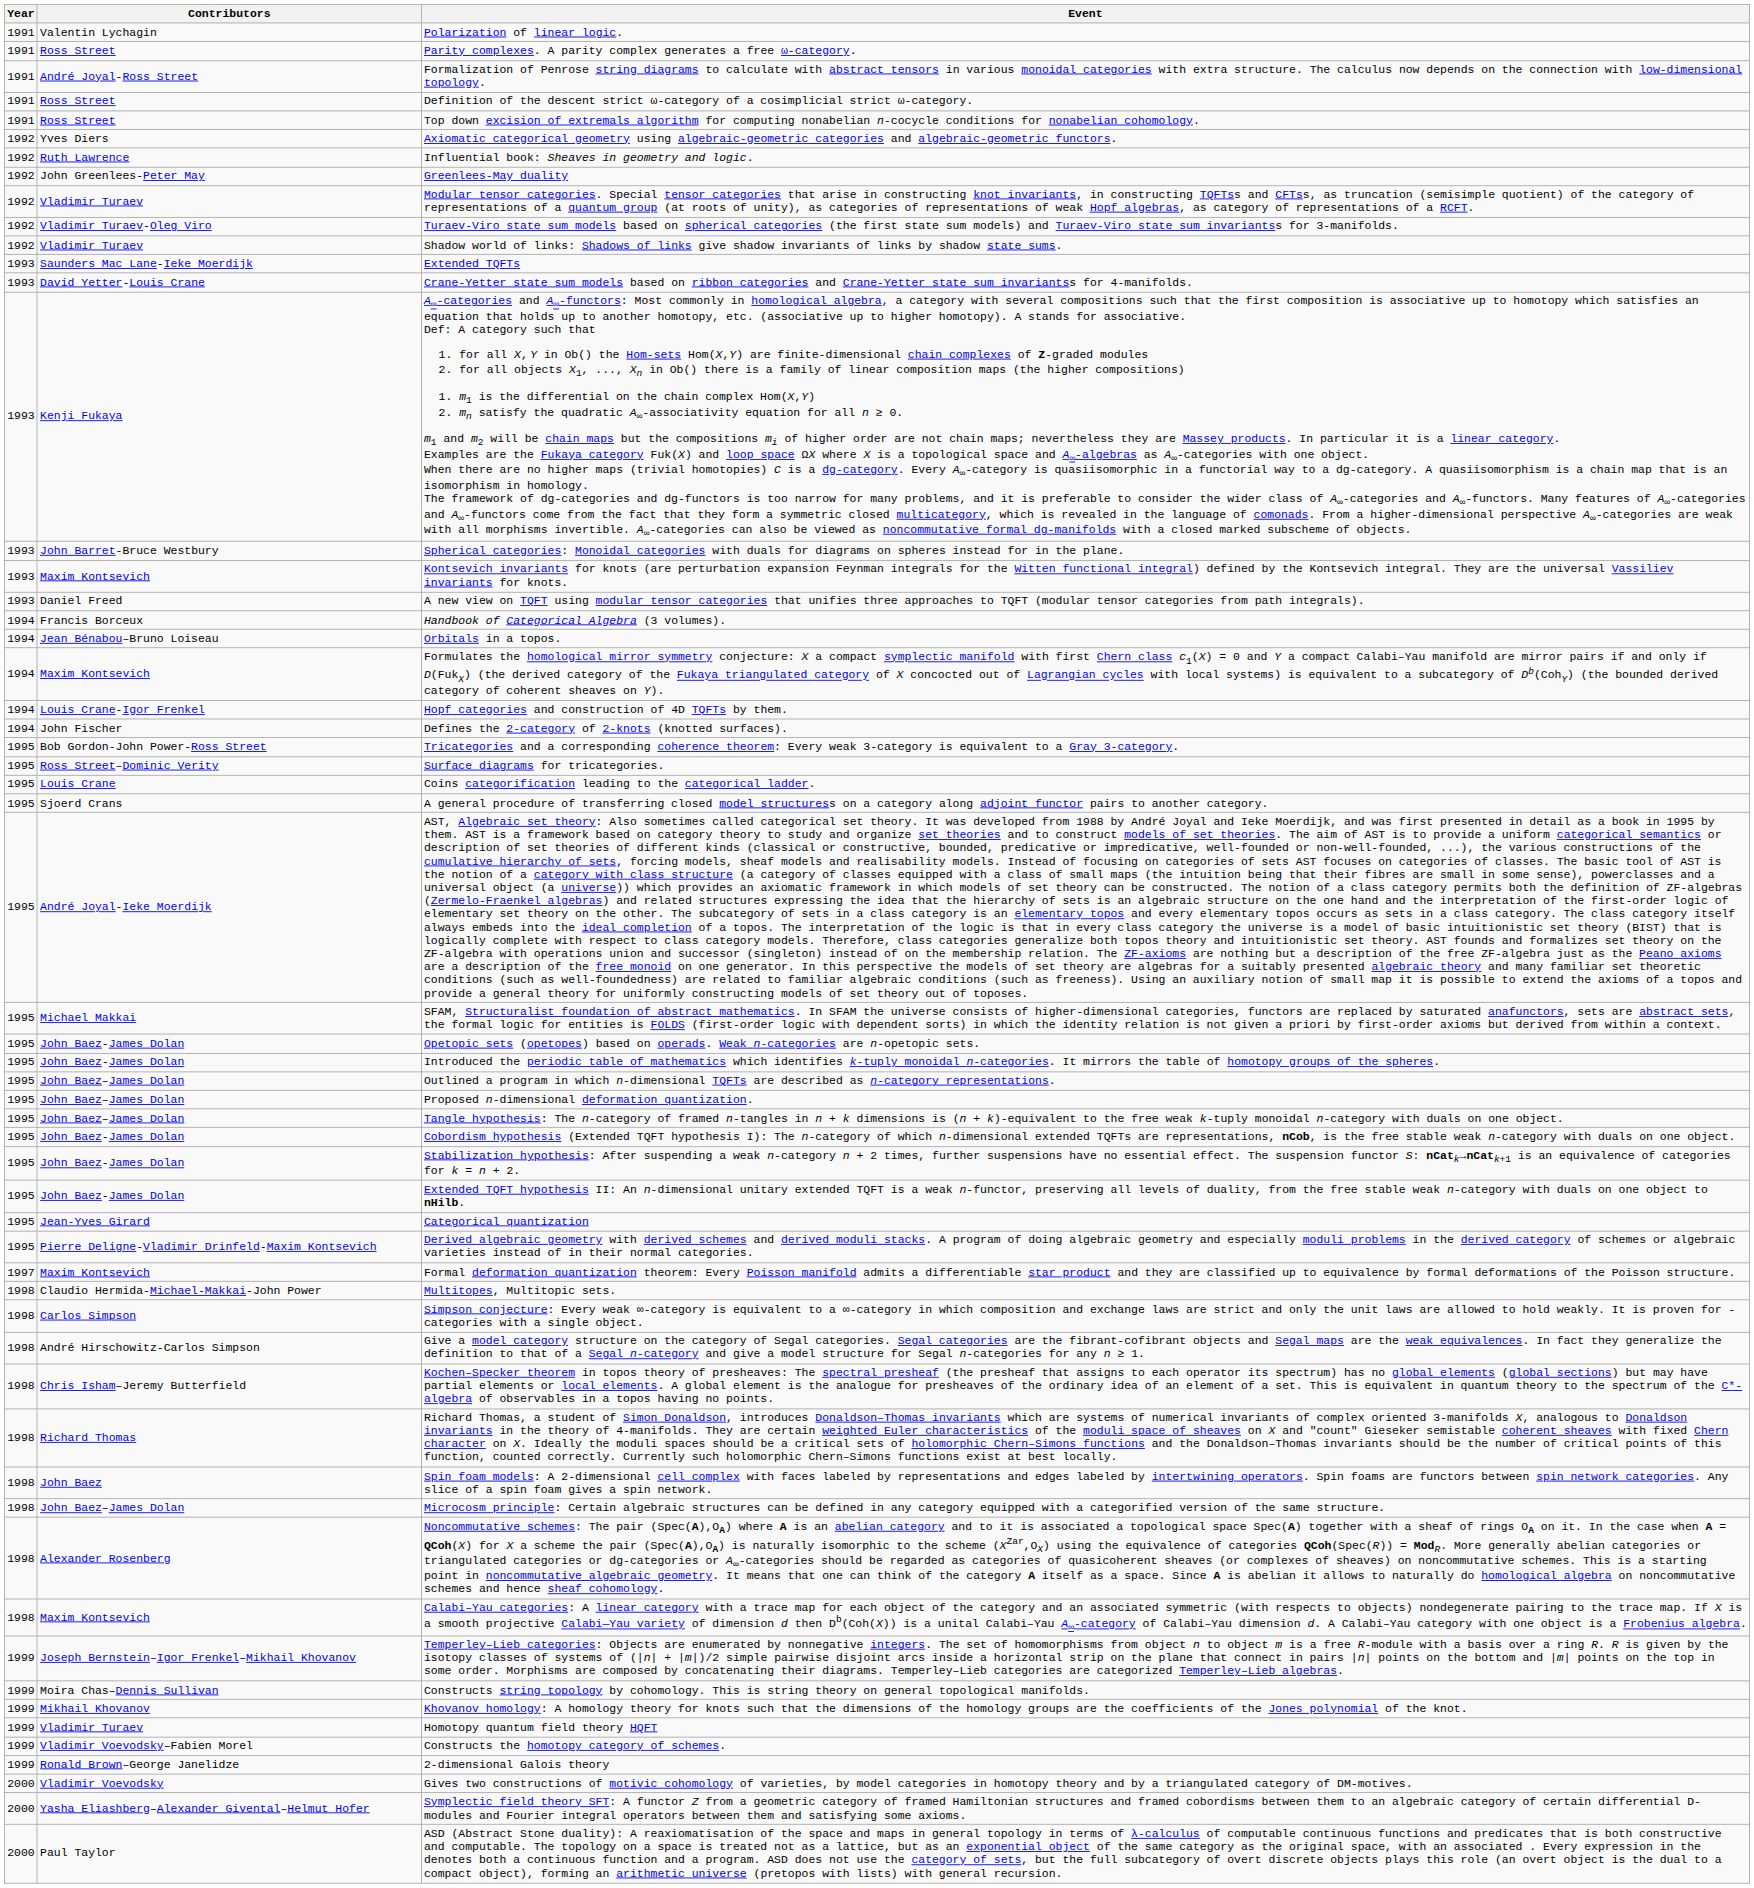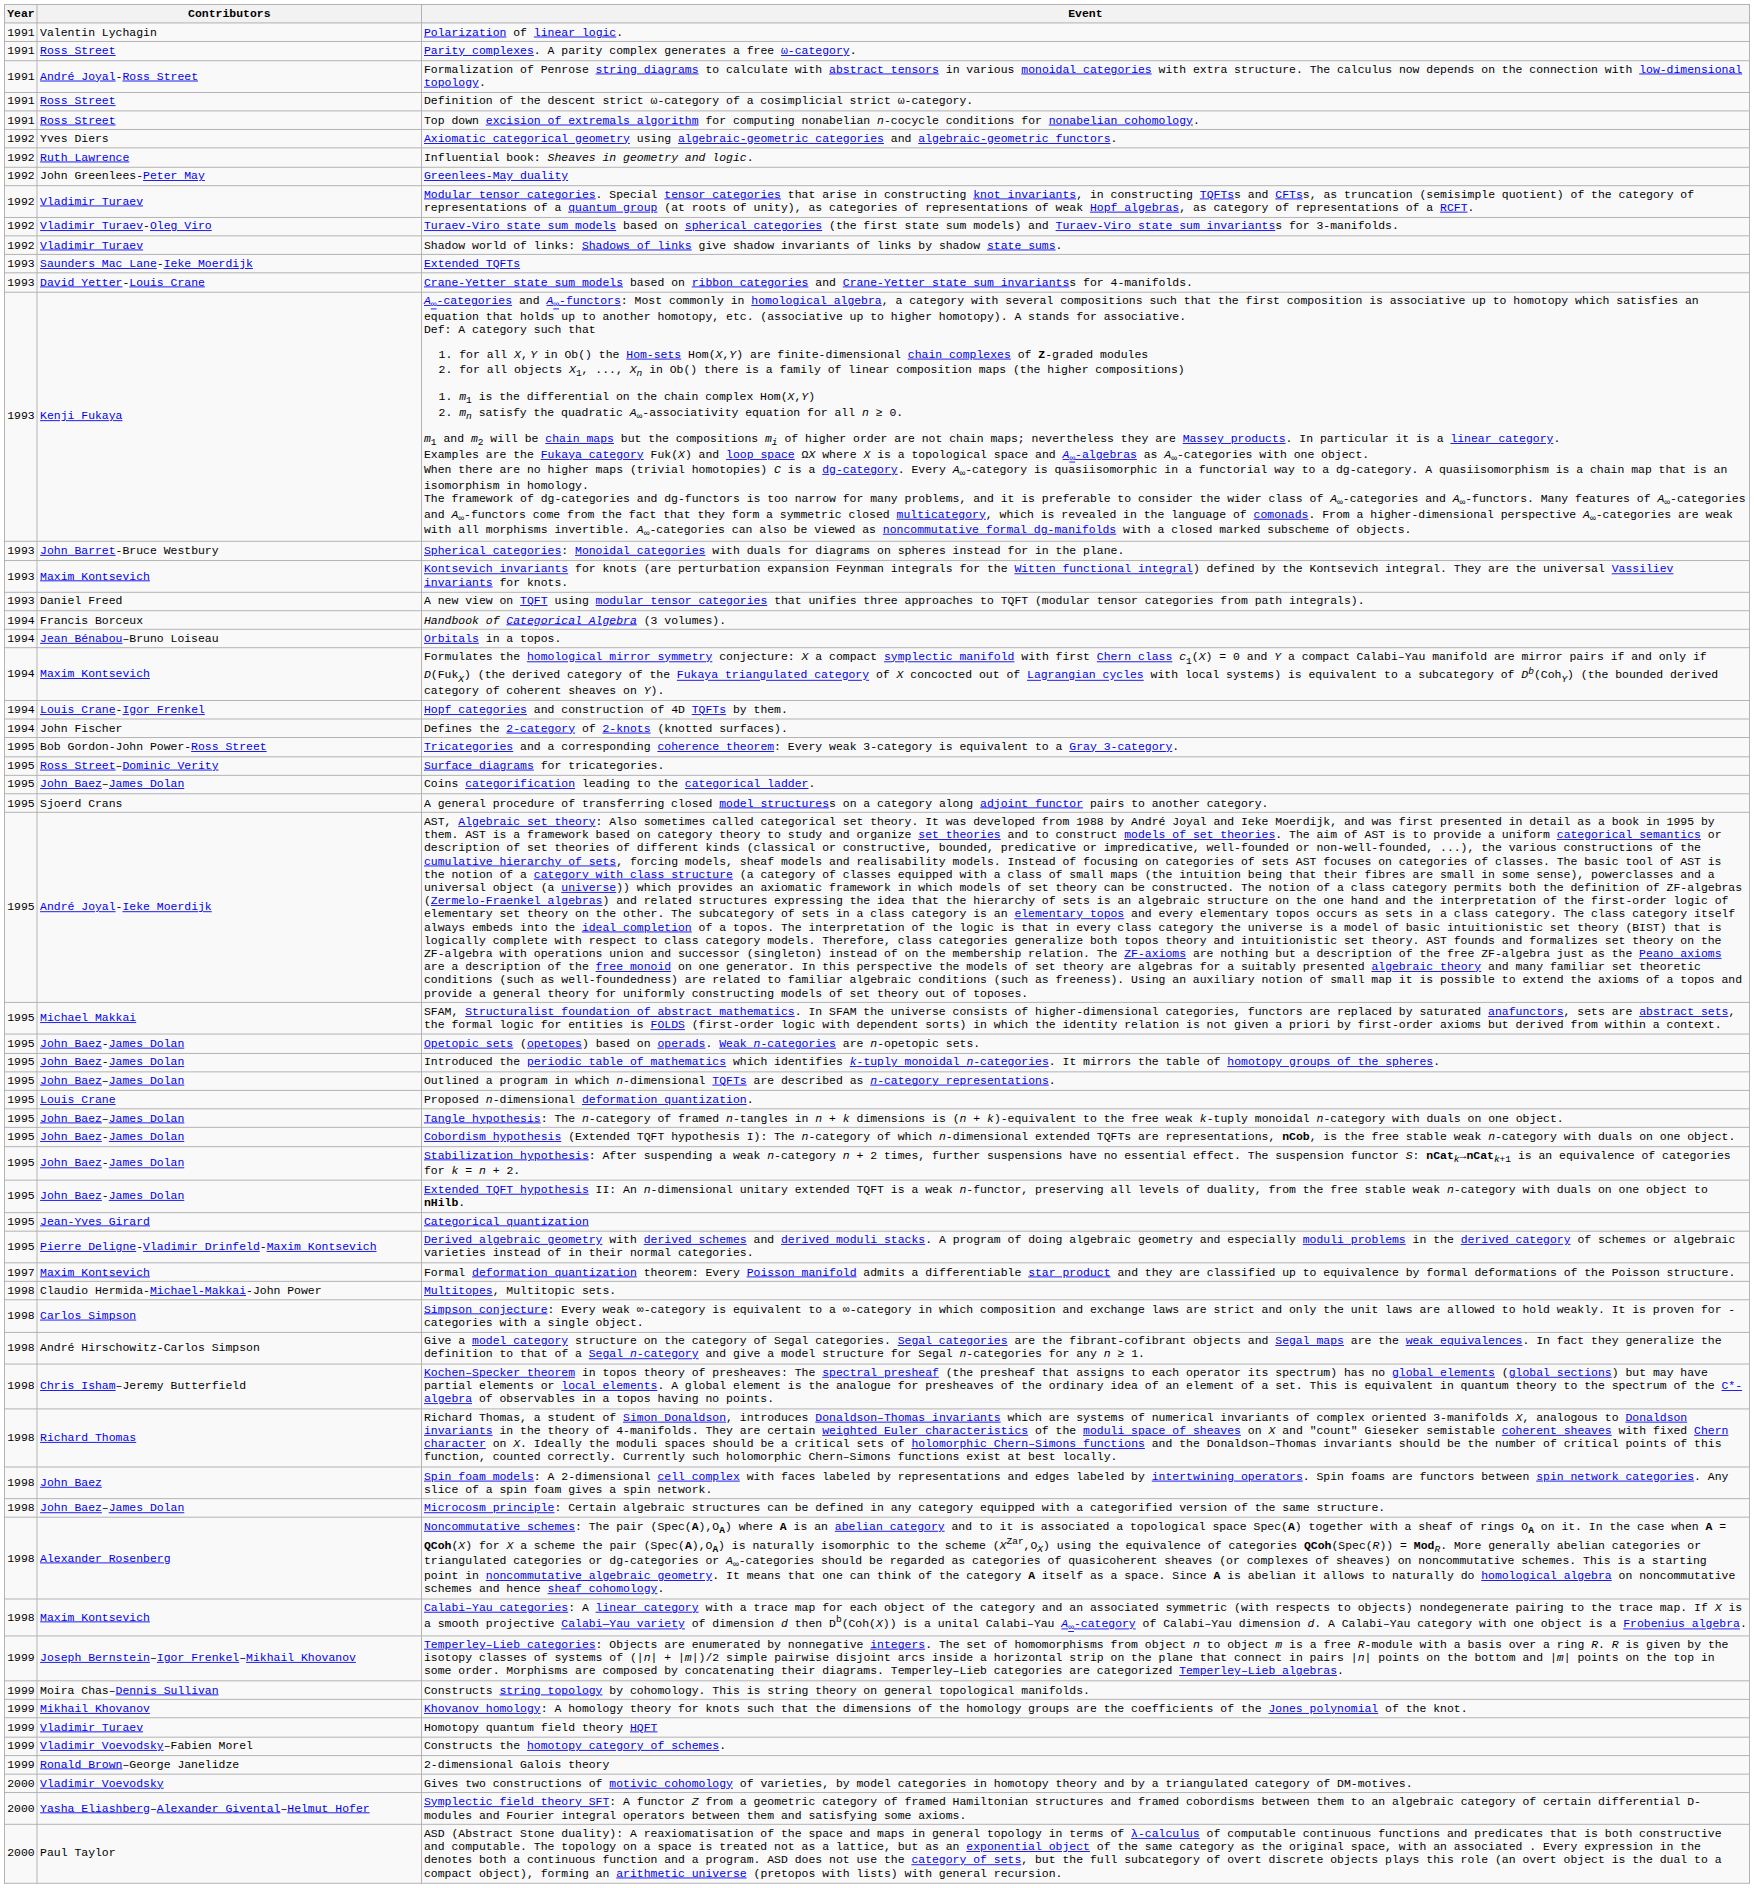Coins categorification leading to the categorical ladder. | Contributors: Louis Crane -> John Baez–James Dolan
Proposed n-dimensional deformation quantization. | Contributors: John Baez–James Dolan -> Louis Crane
